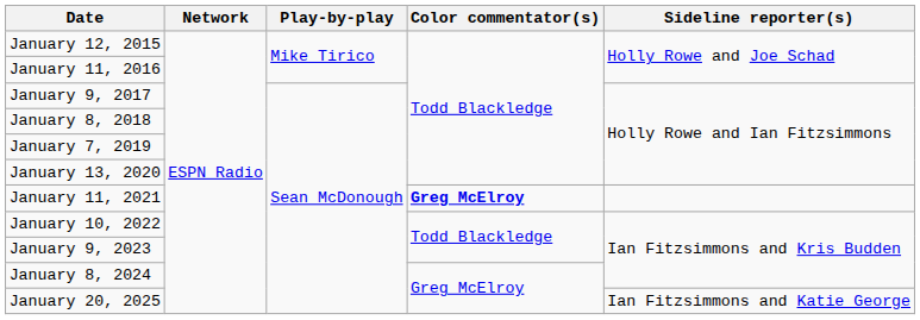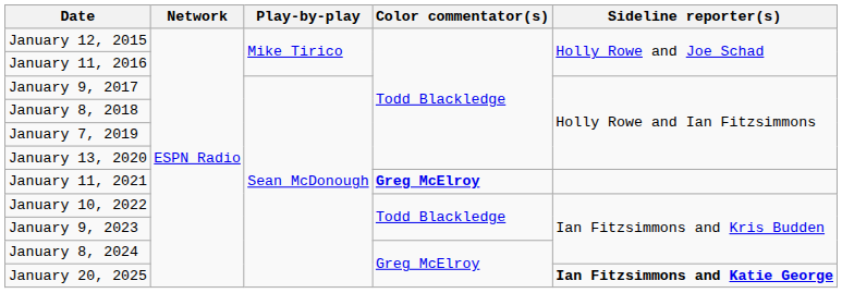January 20, 2025 | Sideline reporter(s): normal -> bold
